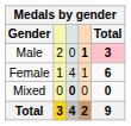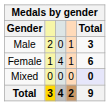Male | column 4: bold -> normal
Male | Total: pink background -> no background
Mixed | column 3: bold -> normal
Mixed | Total: no background -> lavender background
